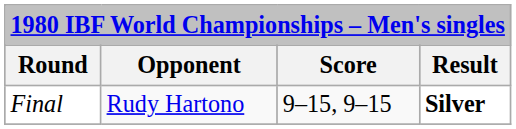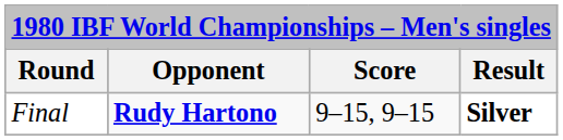Final | Opponent: normal -> bold
